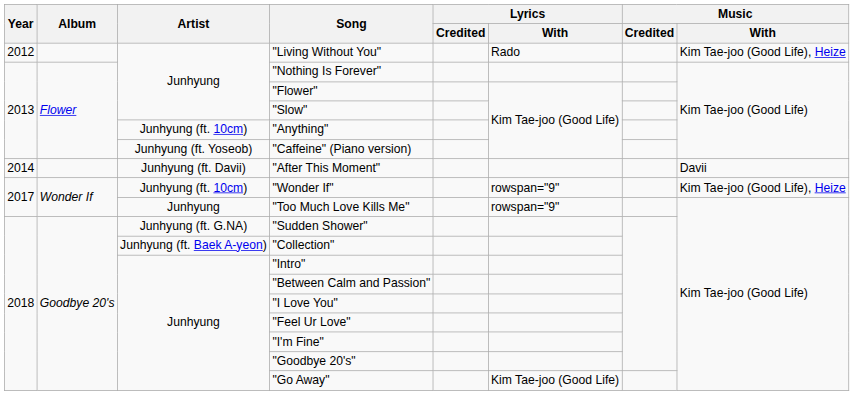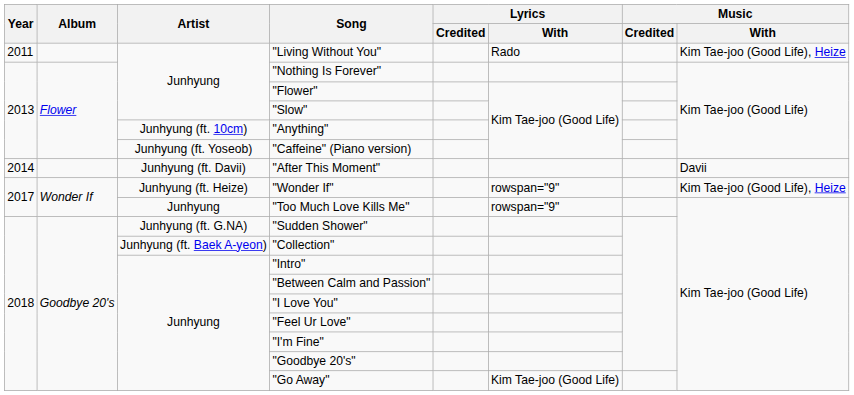"Living Without You" | Year: 2012 -> 2011
"Wonder If" | Artist: Junhyung (ft. 10cm) -> Junhyung (ft. Heize)
